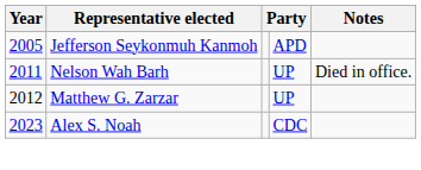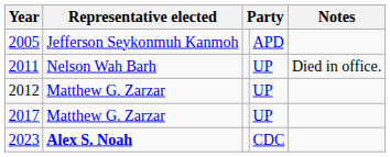+ row: 2017 | Matthew G. Zarzar | UP
2023 | Representative elected: normal -> bold
